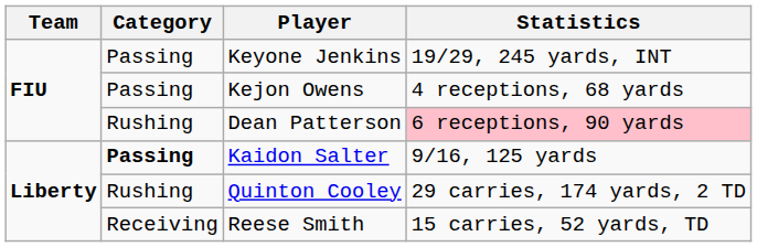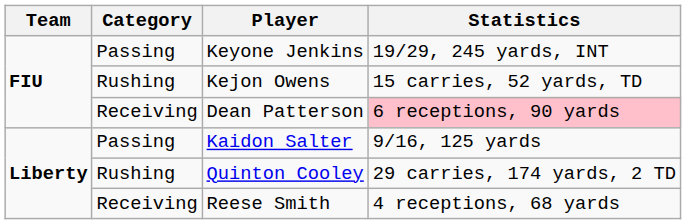Kejon Owens | Category: Passing -> Rushing
Kejon Owens | Statistics: 4 receptions, 68 yards -> 15 carries, 52 yards, TD
Dean Patterson | Category: Rushing -> Receiving
Kaidon Salter | Category: bold -> normal
Reese Smith | Statistics: 15 carries, 52 yards, TD -> 4 receptions, 68 yards
